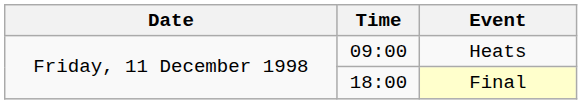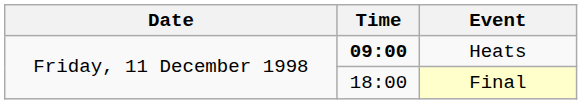Heats | Time: normal -> bold
